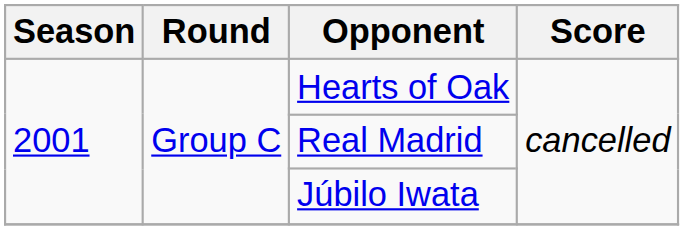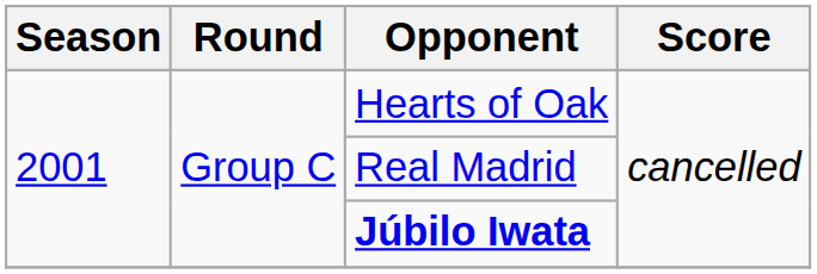Júbilo Iwata | Opponent: normal -> bold
